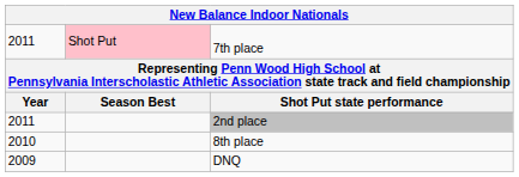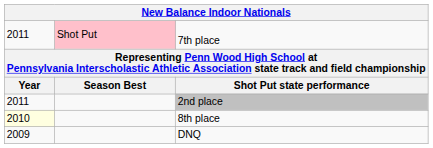8th place | column 1: no background -> lightyellow background
